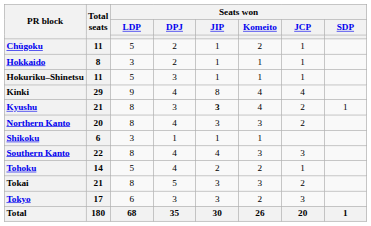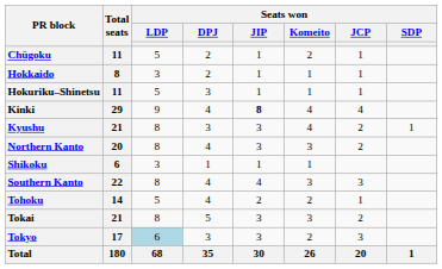Kinki | Seats won / JIP: normal -> bold
Kyushu | Seats won / JIP: bold -> normal
Tokyo | Seats won / LDP: no background -> lightblue background
